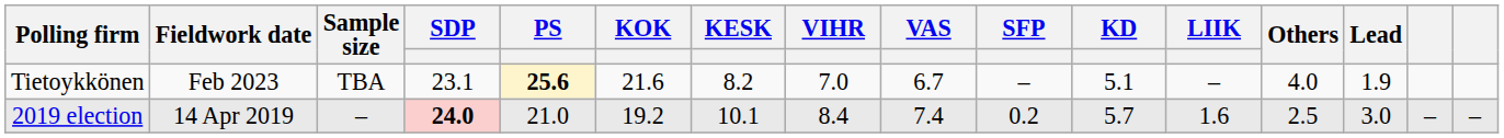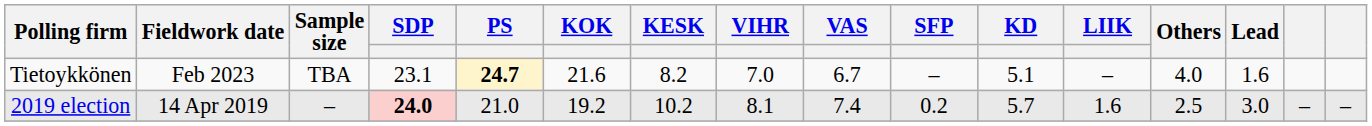Tietoykkönen | PS: 25.6 -> 24.7
Tietoykkönen | Lead: 1.9 -> 1.6
2019 election | KESK: 10.1 -> 10.2
2019 election | VIHR: 8.4 -> 8.1
